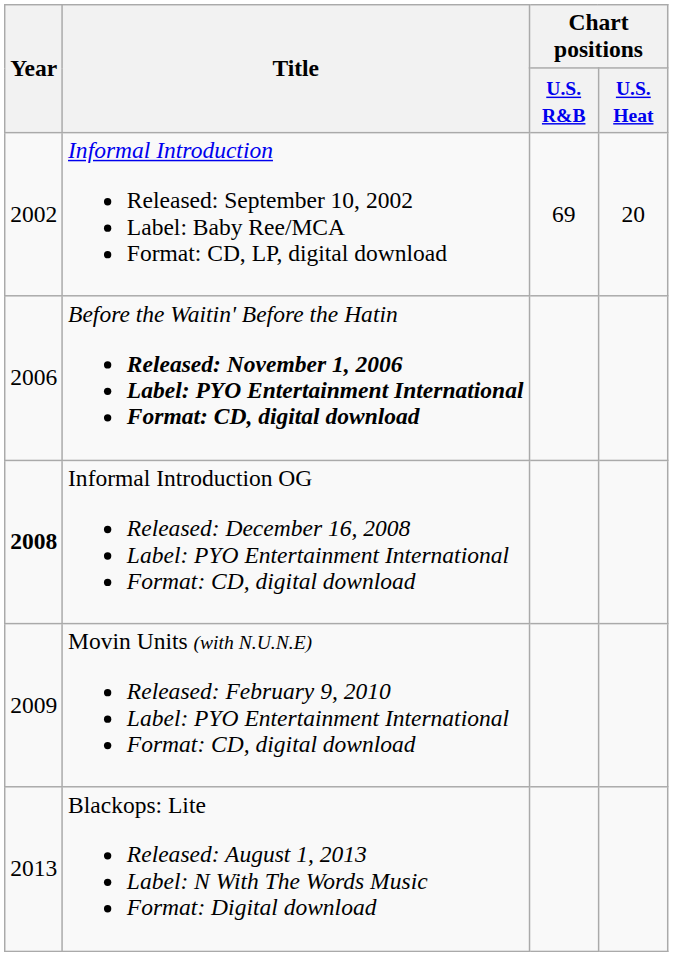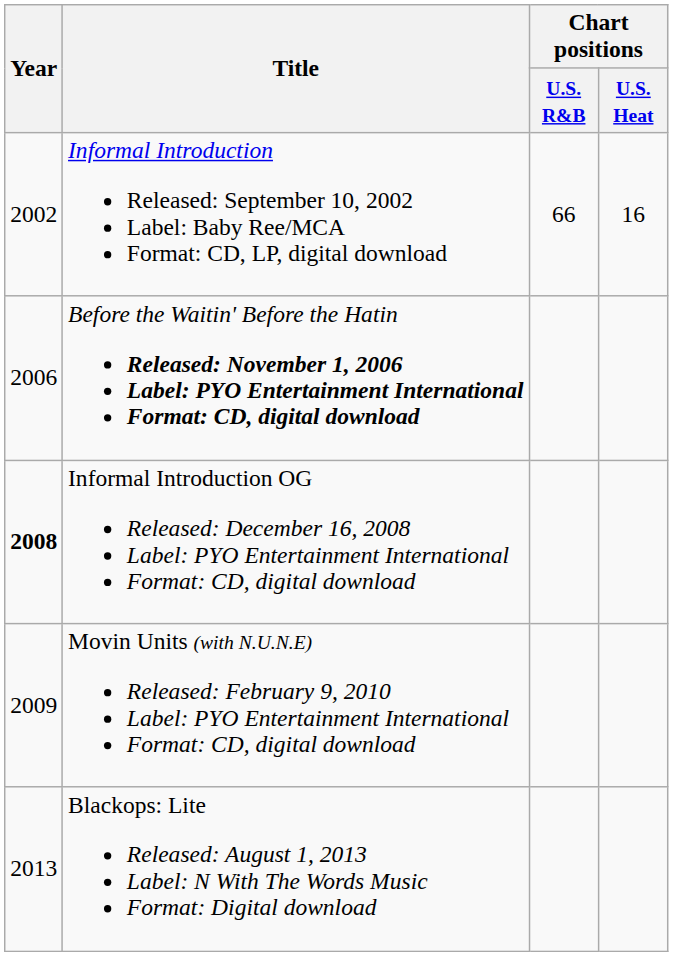row 3 | Chart positions / U.S. R&B: 69 -> 66
row 3 | Chart positions / U.S. Heat: 20 -> 16
